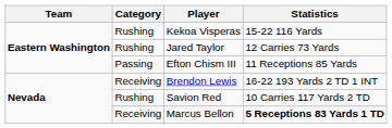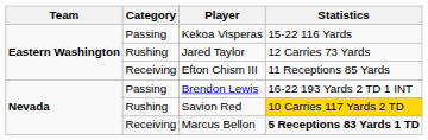Kekoa Visperas | Category: Rushing -> Passing
Efton Chism III | Category: Passing -> Receiving
Brendon Lewis | Category: Receiving -> Passing
Savion Red | Statistics: no background -> gold background
